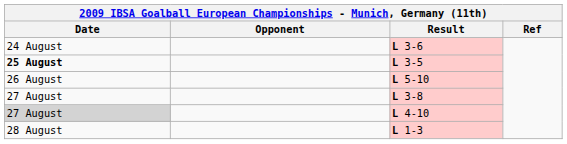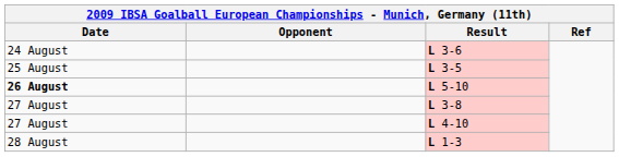L 3-5 | Date: bold -> normal
L 5-10 | Date: normal -> bold
L 4-10 | Date: lightgrey background -> no background
